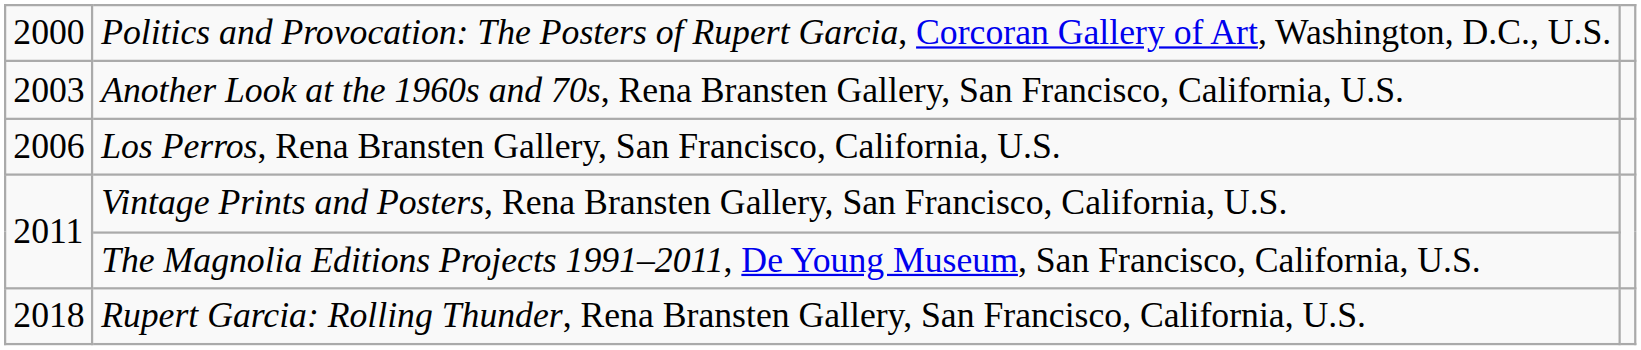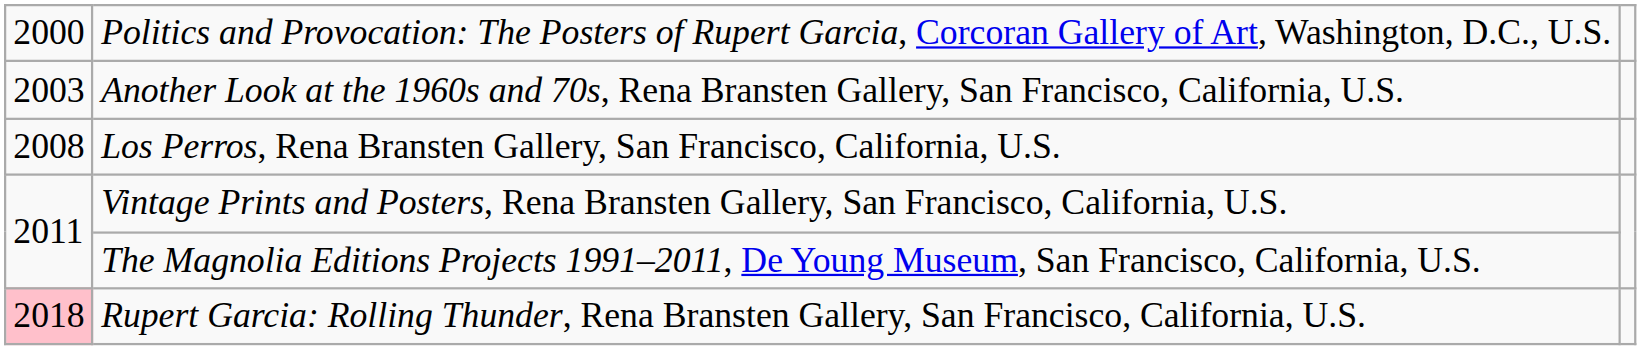row 3 | column 1: 2006 -> 2008
row 6 | column 1: no background -> pink background
